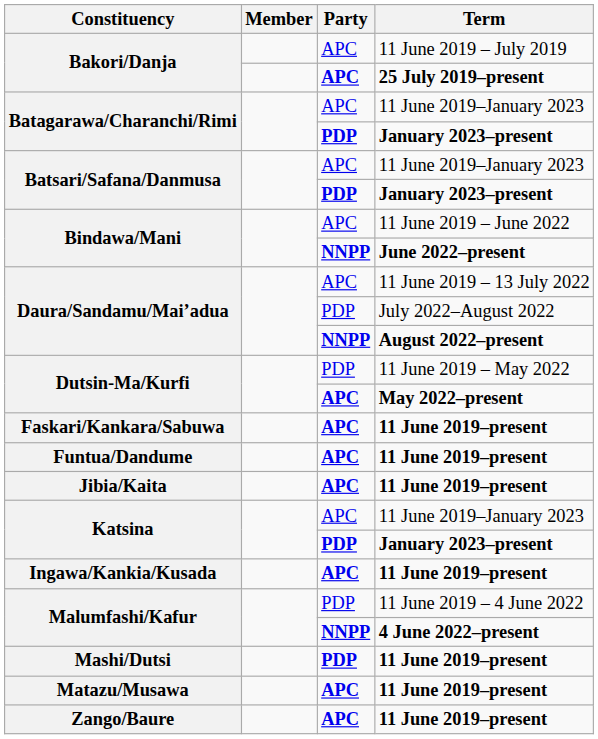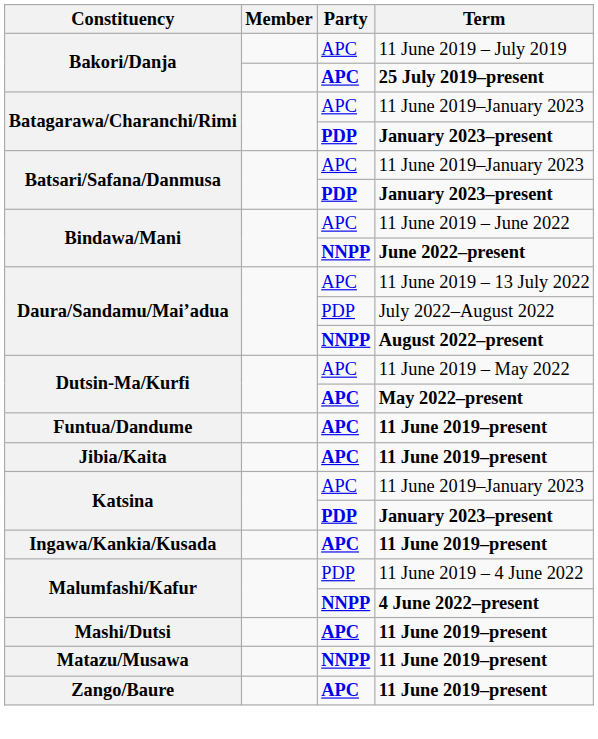Dutsin-Ma/Kurfi / 11 June 2019 – May 2022 | Party: PDP -> APC
- row: Faskari/Kankara/Sabuwa | APC | 11 June 2019–present
Mashi/Dutsi | Party: PDP -> APC
Matazu/Musawa | Party: APC -> NNPP
